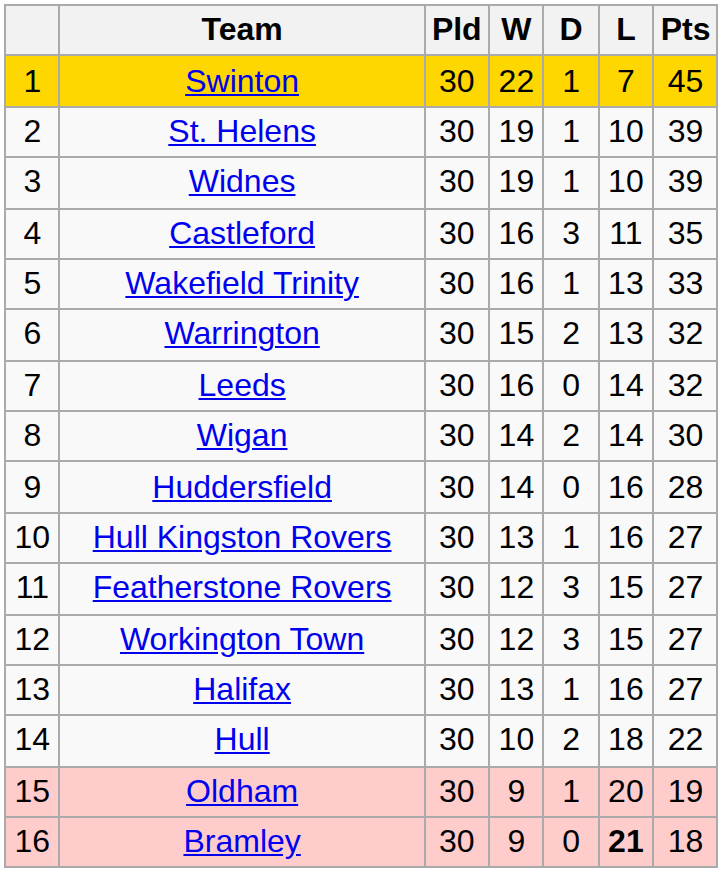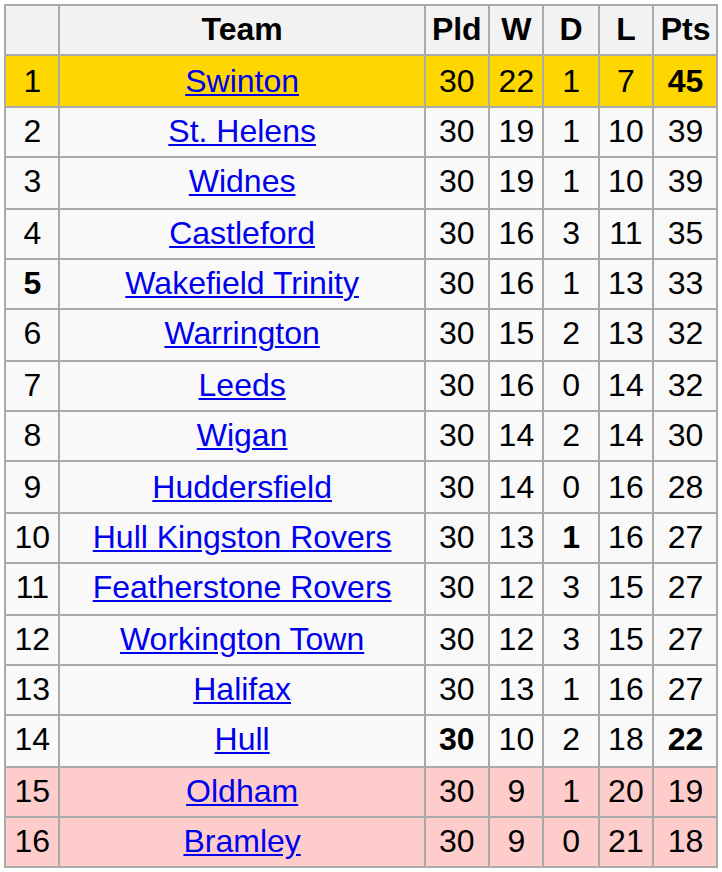Swinton | Pts: normal -> bold
Wakefield Trinity | column 1: normal -> bold
Hull Kingston Rovers | D: normal -> bold
Hull | Pld: normal -> bold
Hull | Pts: normal -> bold
Bramley | L: bold -> normal
